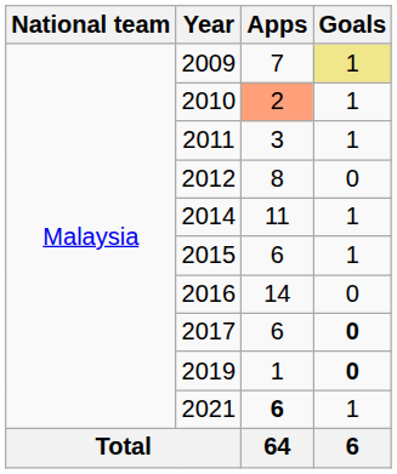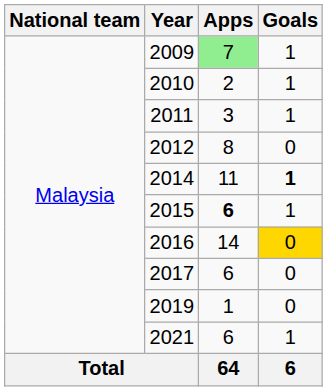2009 | Apps: no background -> lightgreen background
2009 | Goals: khaki background -> no background
2010 | Apps: lightsalmon background -> no background
2014 | Goals: normal -> bold
2015 | Apps: normal -> bold
2016 | Goals: no background -> gold background
2017 | Goals: bold -> normal
2019 | Goals: bold -> normal
2021 | Apps: bold -> normal
